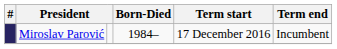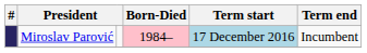Miroslav Parović | Born-Died: no background -> pink background
Miroslav Parović | Term start: no background -> lightblue background
